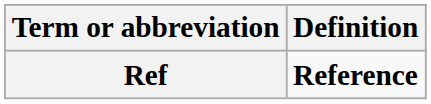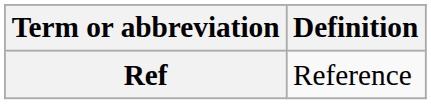Ref | Definition: bold -> normal
